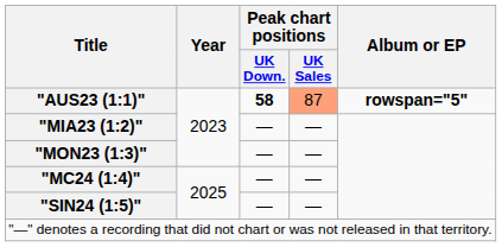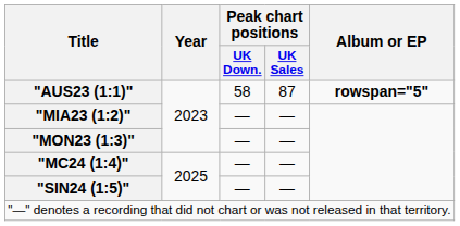"AUS23 (1:1)" | Peak chart positions / UK Down.: bold -> normal
"AUS23 (1:1)" | Peak chart positions / UK Sales: lightsalmon background -> no background
